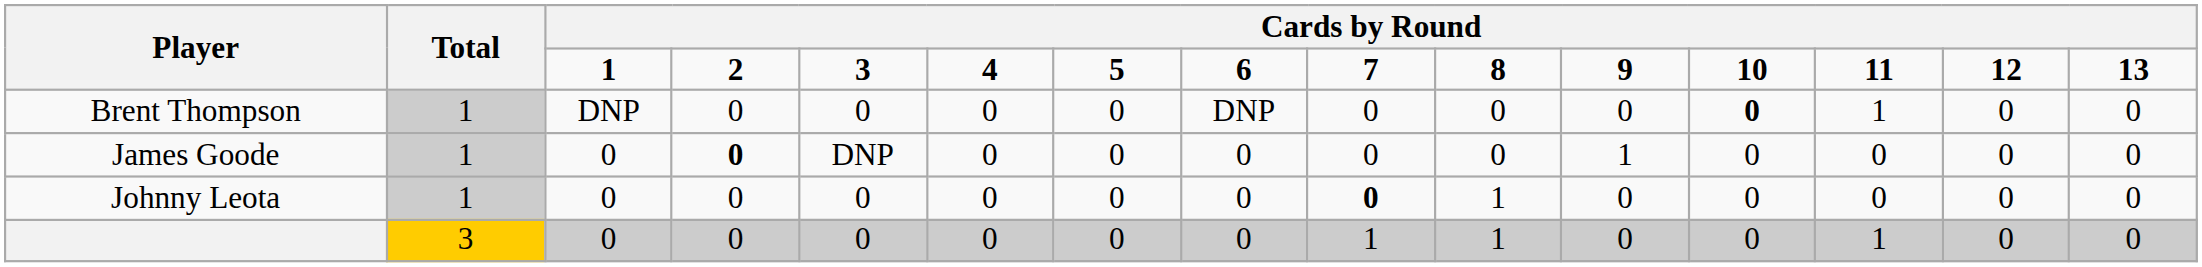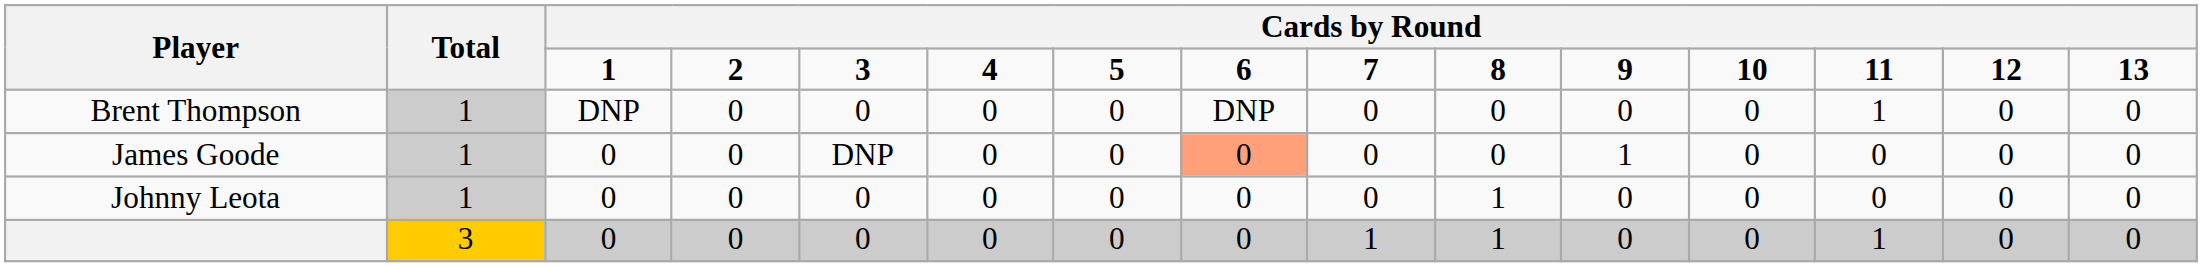Brent Thompson | column 12: bold -> normal
James Goode | column 4: bold -> normal
James Goode | column 8: no background -> lightsalmon background
Johnny Leota | column 9: bold -> normal
